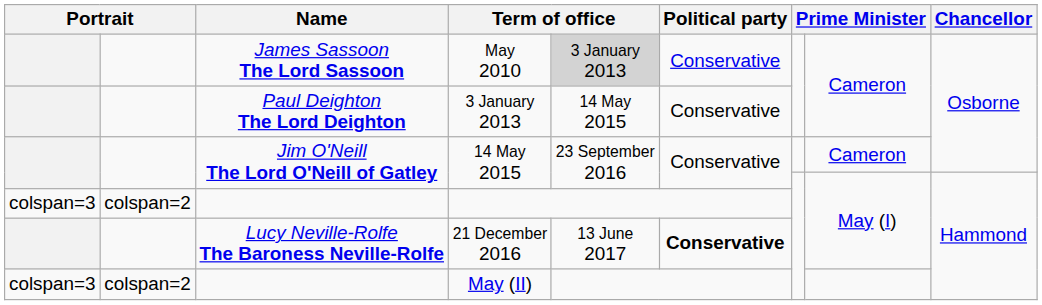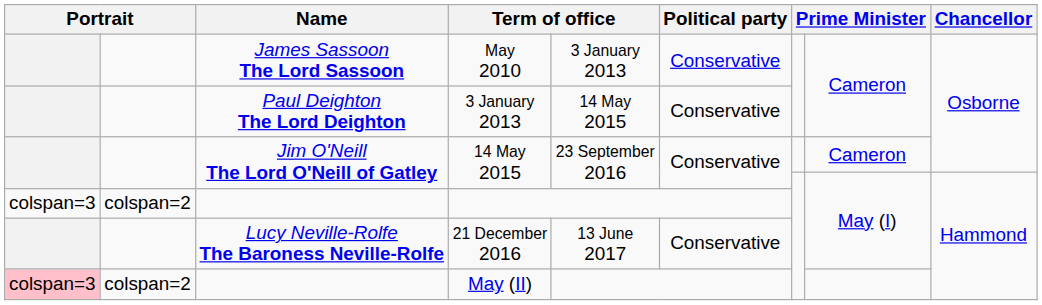May 2010 | column 5: lightgrey background -> no background
21 December 2016 | Political party: bold -> normal
May (II) | column 1: no background -> pink background
